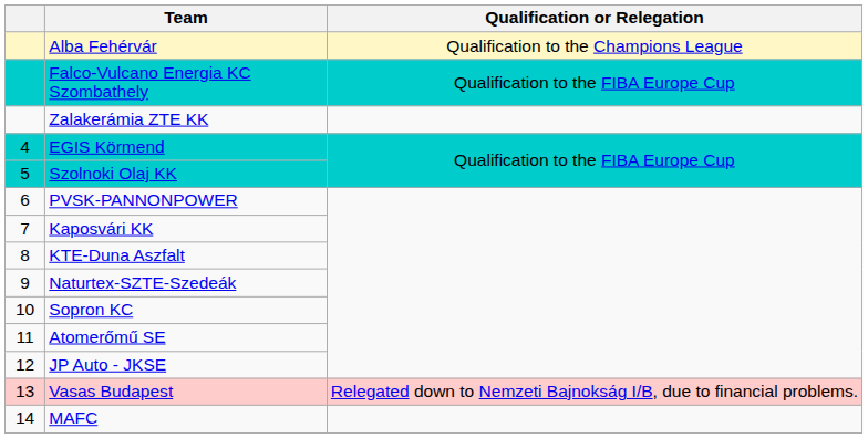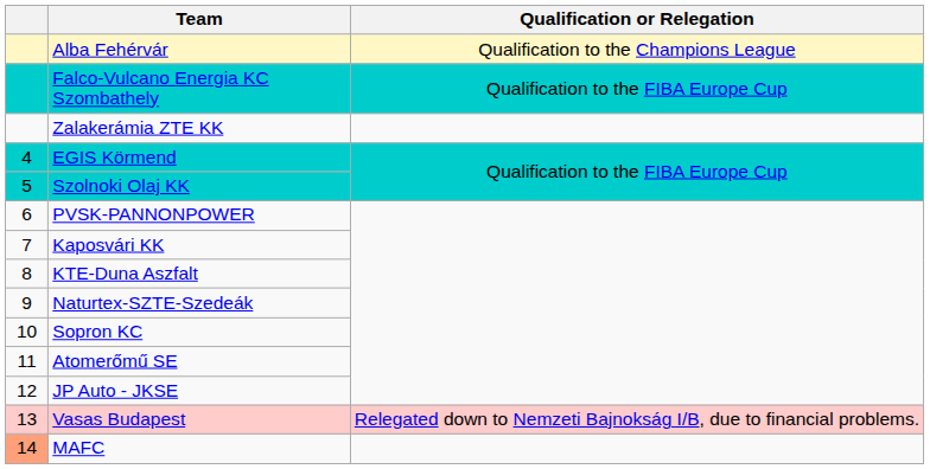MAFC | column 1: no background -> lightsalmon background
